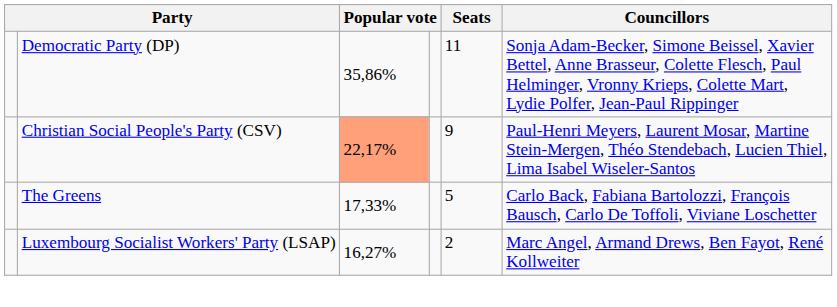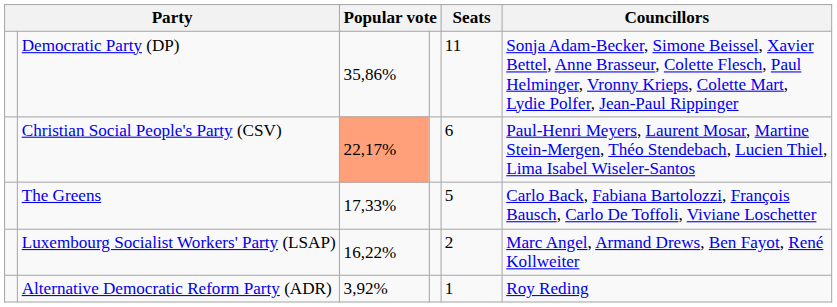Christian Social People's Party (CSV) | Seats: 9 -> 6
Luxembourg Socialist Workers' Party (LSAP) | column 3: 16,27% -> 16,22%
+ row: Alternative Democratic Reform Party (ADR) | 3,92% | 1 | Roy Reding
